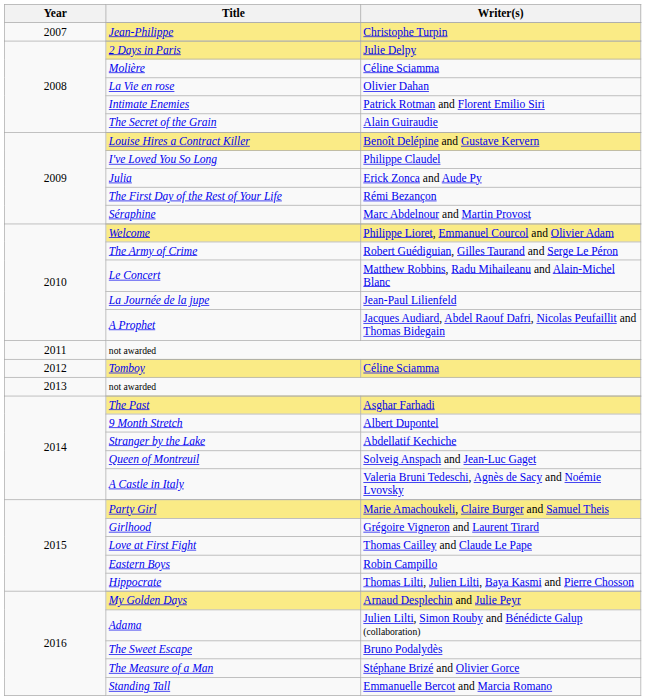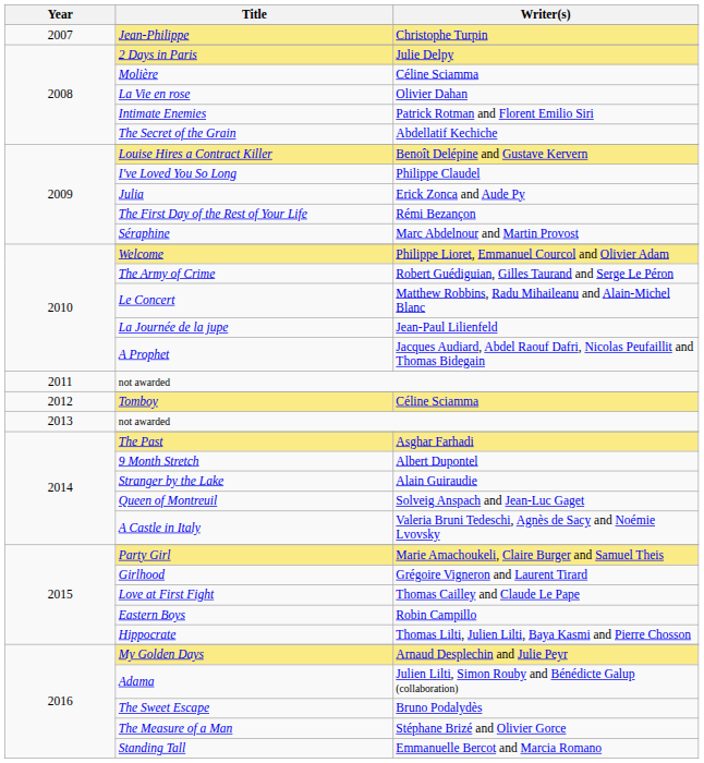The Secret of the Grain | Writer(s): Alain Guiraudie -> Abdellatif Kechiche
Stranger by the Lake | Writer(s): Abdellatif Kechiche -> Alain Guiraudie
